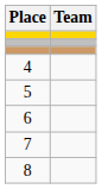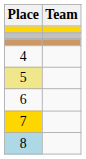row 6 | Place: no background -> khaki background
row 8 | Place: no background -> gold background
row 9 | Place: no background -> lightblue background
